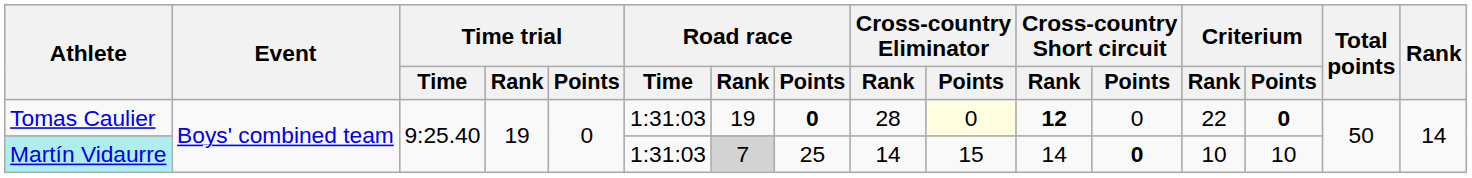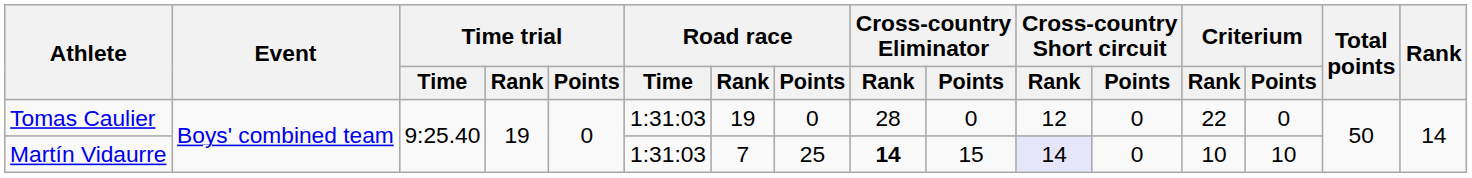row 3 | Road race / Points: bold -> normal
row 3 | Cross-country Eliminator / Points: lightyellow background -> no background
row 3 | Cross-country Short circuit / Rank: bold -> normal
row 3 | Criterium / Points: bold -> normal
row 4 | Athlete: paleturquoise background -> no background
row 4 | Road race / Rank: lightgrey background -> no background
row 4 | Cross-country Eliminator / Rank: normal -> bold
row 4 | Cross-country Short circuit / Rank: no background -> lavender background
row 4 | Cross-country Short circuit / Points: bold -> normal
